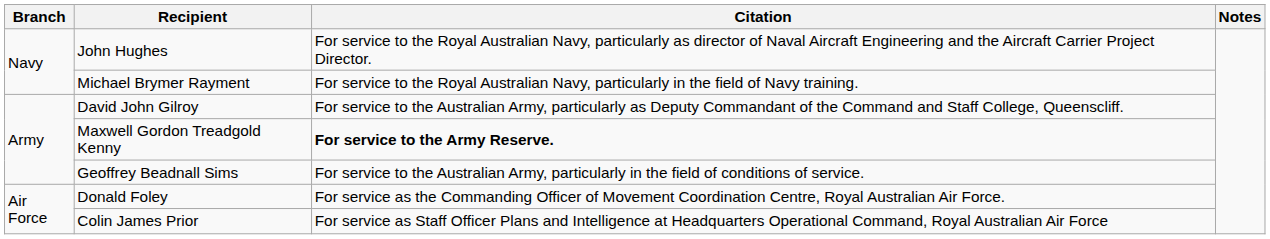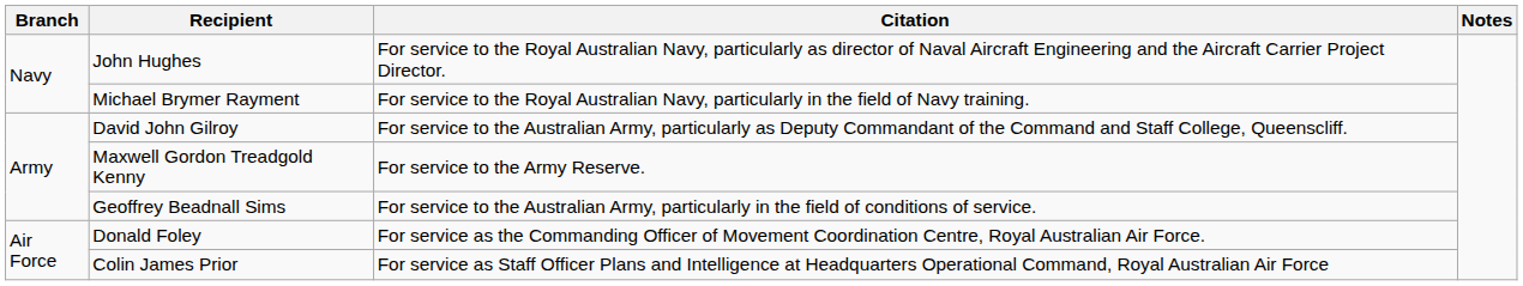Maxwell Gordon Treadgold Kenny | Citation: bold -> normal
